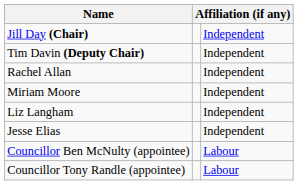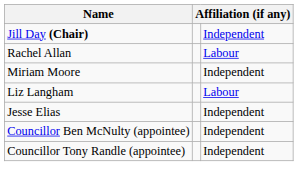- row: Tim Davin (Deputy Chair) | Independent
Rachel Allan | column 3: Independent -> Labour
Liz Langham | column 3: Independent -> Labour
Councillor Ben McNulty (appointee) | column 3: Labour -> Independent
Councillor Tony Randle (appointee) | column 3: Labour -> Independent
